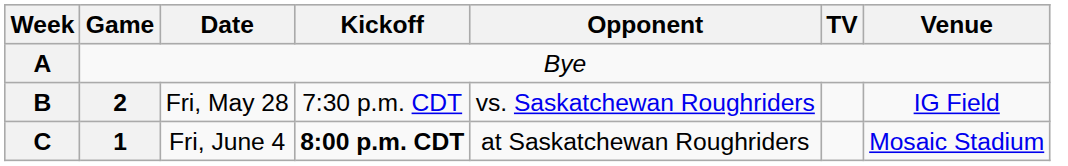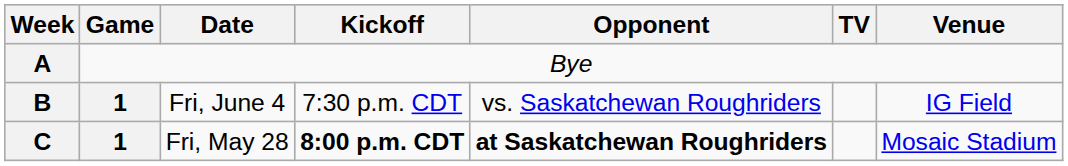B | Game: 2 -> 1
B | Date: Fri, May 28 -> Fri, June 4
C | Date: Fri, June 4 -> Fri, May 28
C | Opponent: normal -> bold
